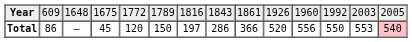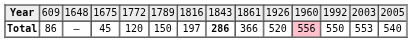row 2 | column 8: normal -> bold
row 2 | column 11: no background -> pink background
row 2 | column 14: pink background -> no background
